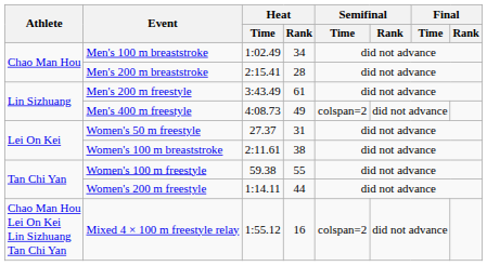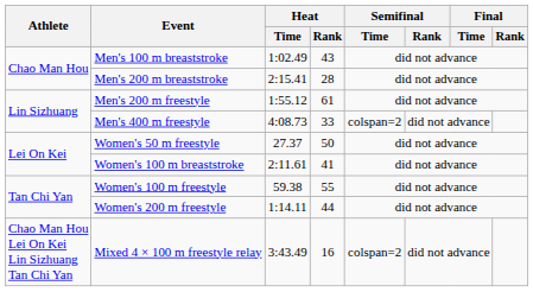Men's 100 m breaststroke | Heat / Rank: 34 -> 43
Men's 200 m freestyle | Heat / Time: 3:43.49 -> 1:55.12
Men's 400 m freestyle | Heat / Rank: 49 -> 33
Women's 50 m freestyle | Heat / Rank: 31 -> 50
Women's 100 m breaststroke | Heat / Rank: 38 -> 41
Mixed 4 × 100 m freestyle relay | Heat / Time: 1:55.12 -> 3:43.49
